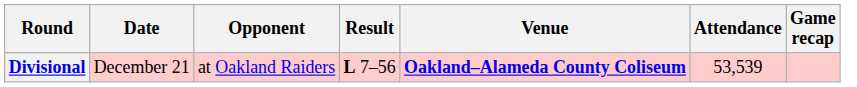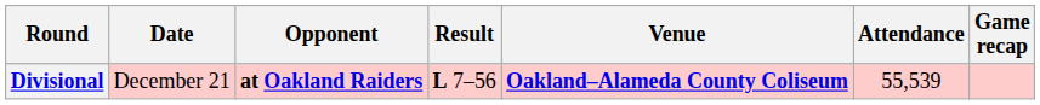Divisional | Opponent: normal -> bold
Divisional | Attendance: 53,539 -> 55,539
